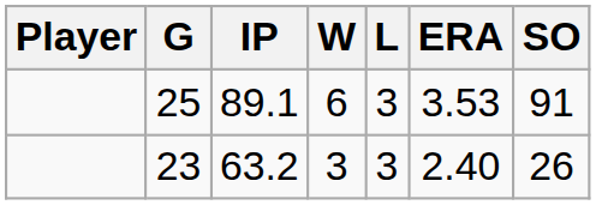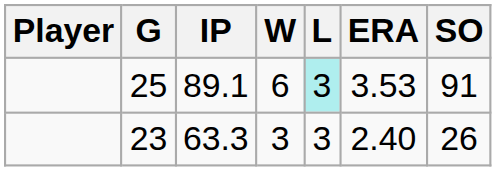25 | L: no background -> paleturquoise background
23 | IP: 63.2 -> 63.3
